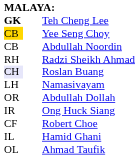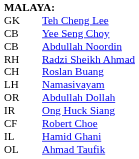Teh Cheng Lee | column 1: bold -> normal
Yee Seng Choy | column 1: gold background -> no background
Roslan Buang | column 1: lavender background -> no background
